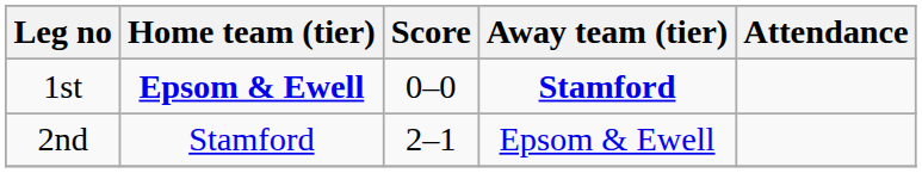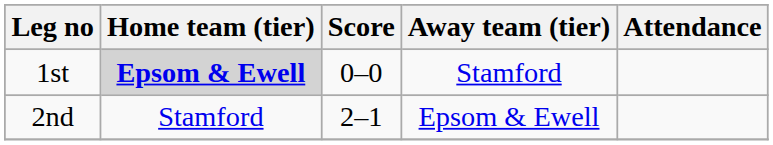1st | Home team (tier): no background -> lightgrey background
1st | Away team (tier): bold -> normal
